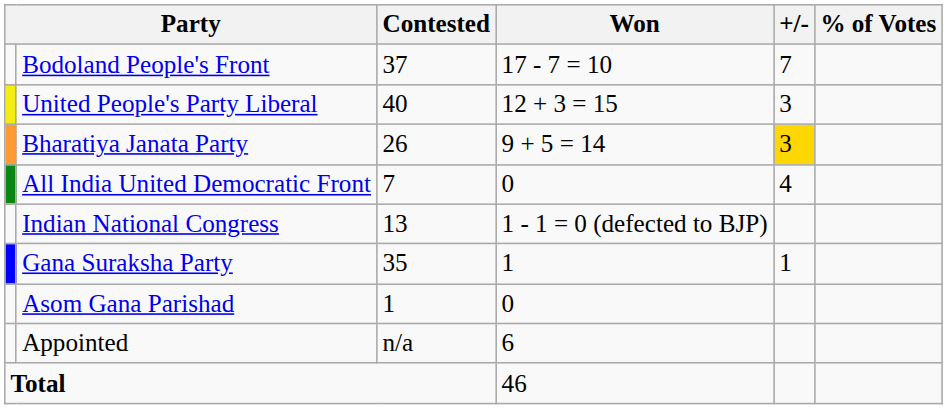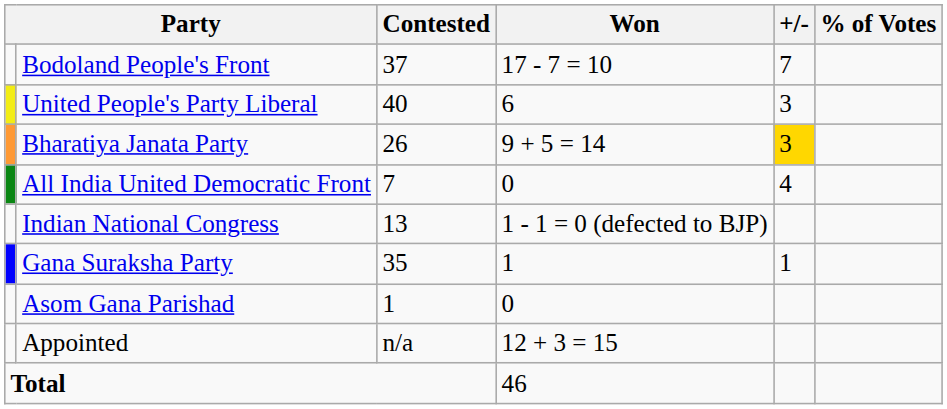United People's Party Liberal | Won: 12 + 3 = 15 -> 6
Appointed | Won: 6 -> 12 + 3 = 15
